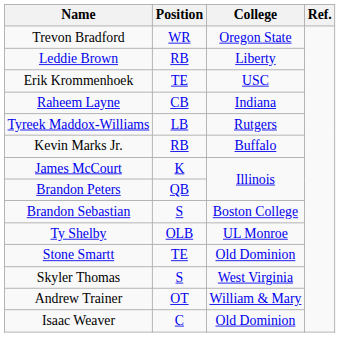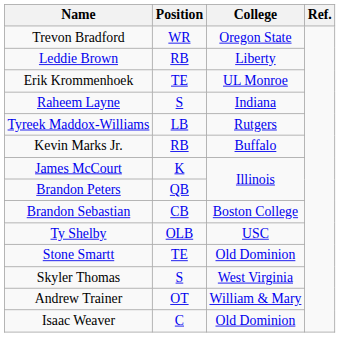Erik Krommenhoek | College: USC -> UL Monroe
Raheem Layne | Position: CB -> S
Brandon Sebastian | Position: S -> CB
Ty Shelby | College: UL Monroe -> USC
